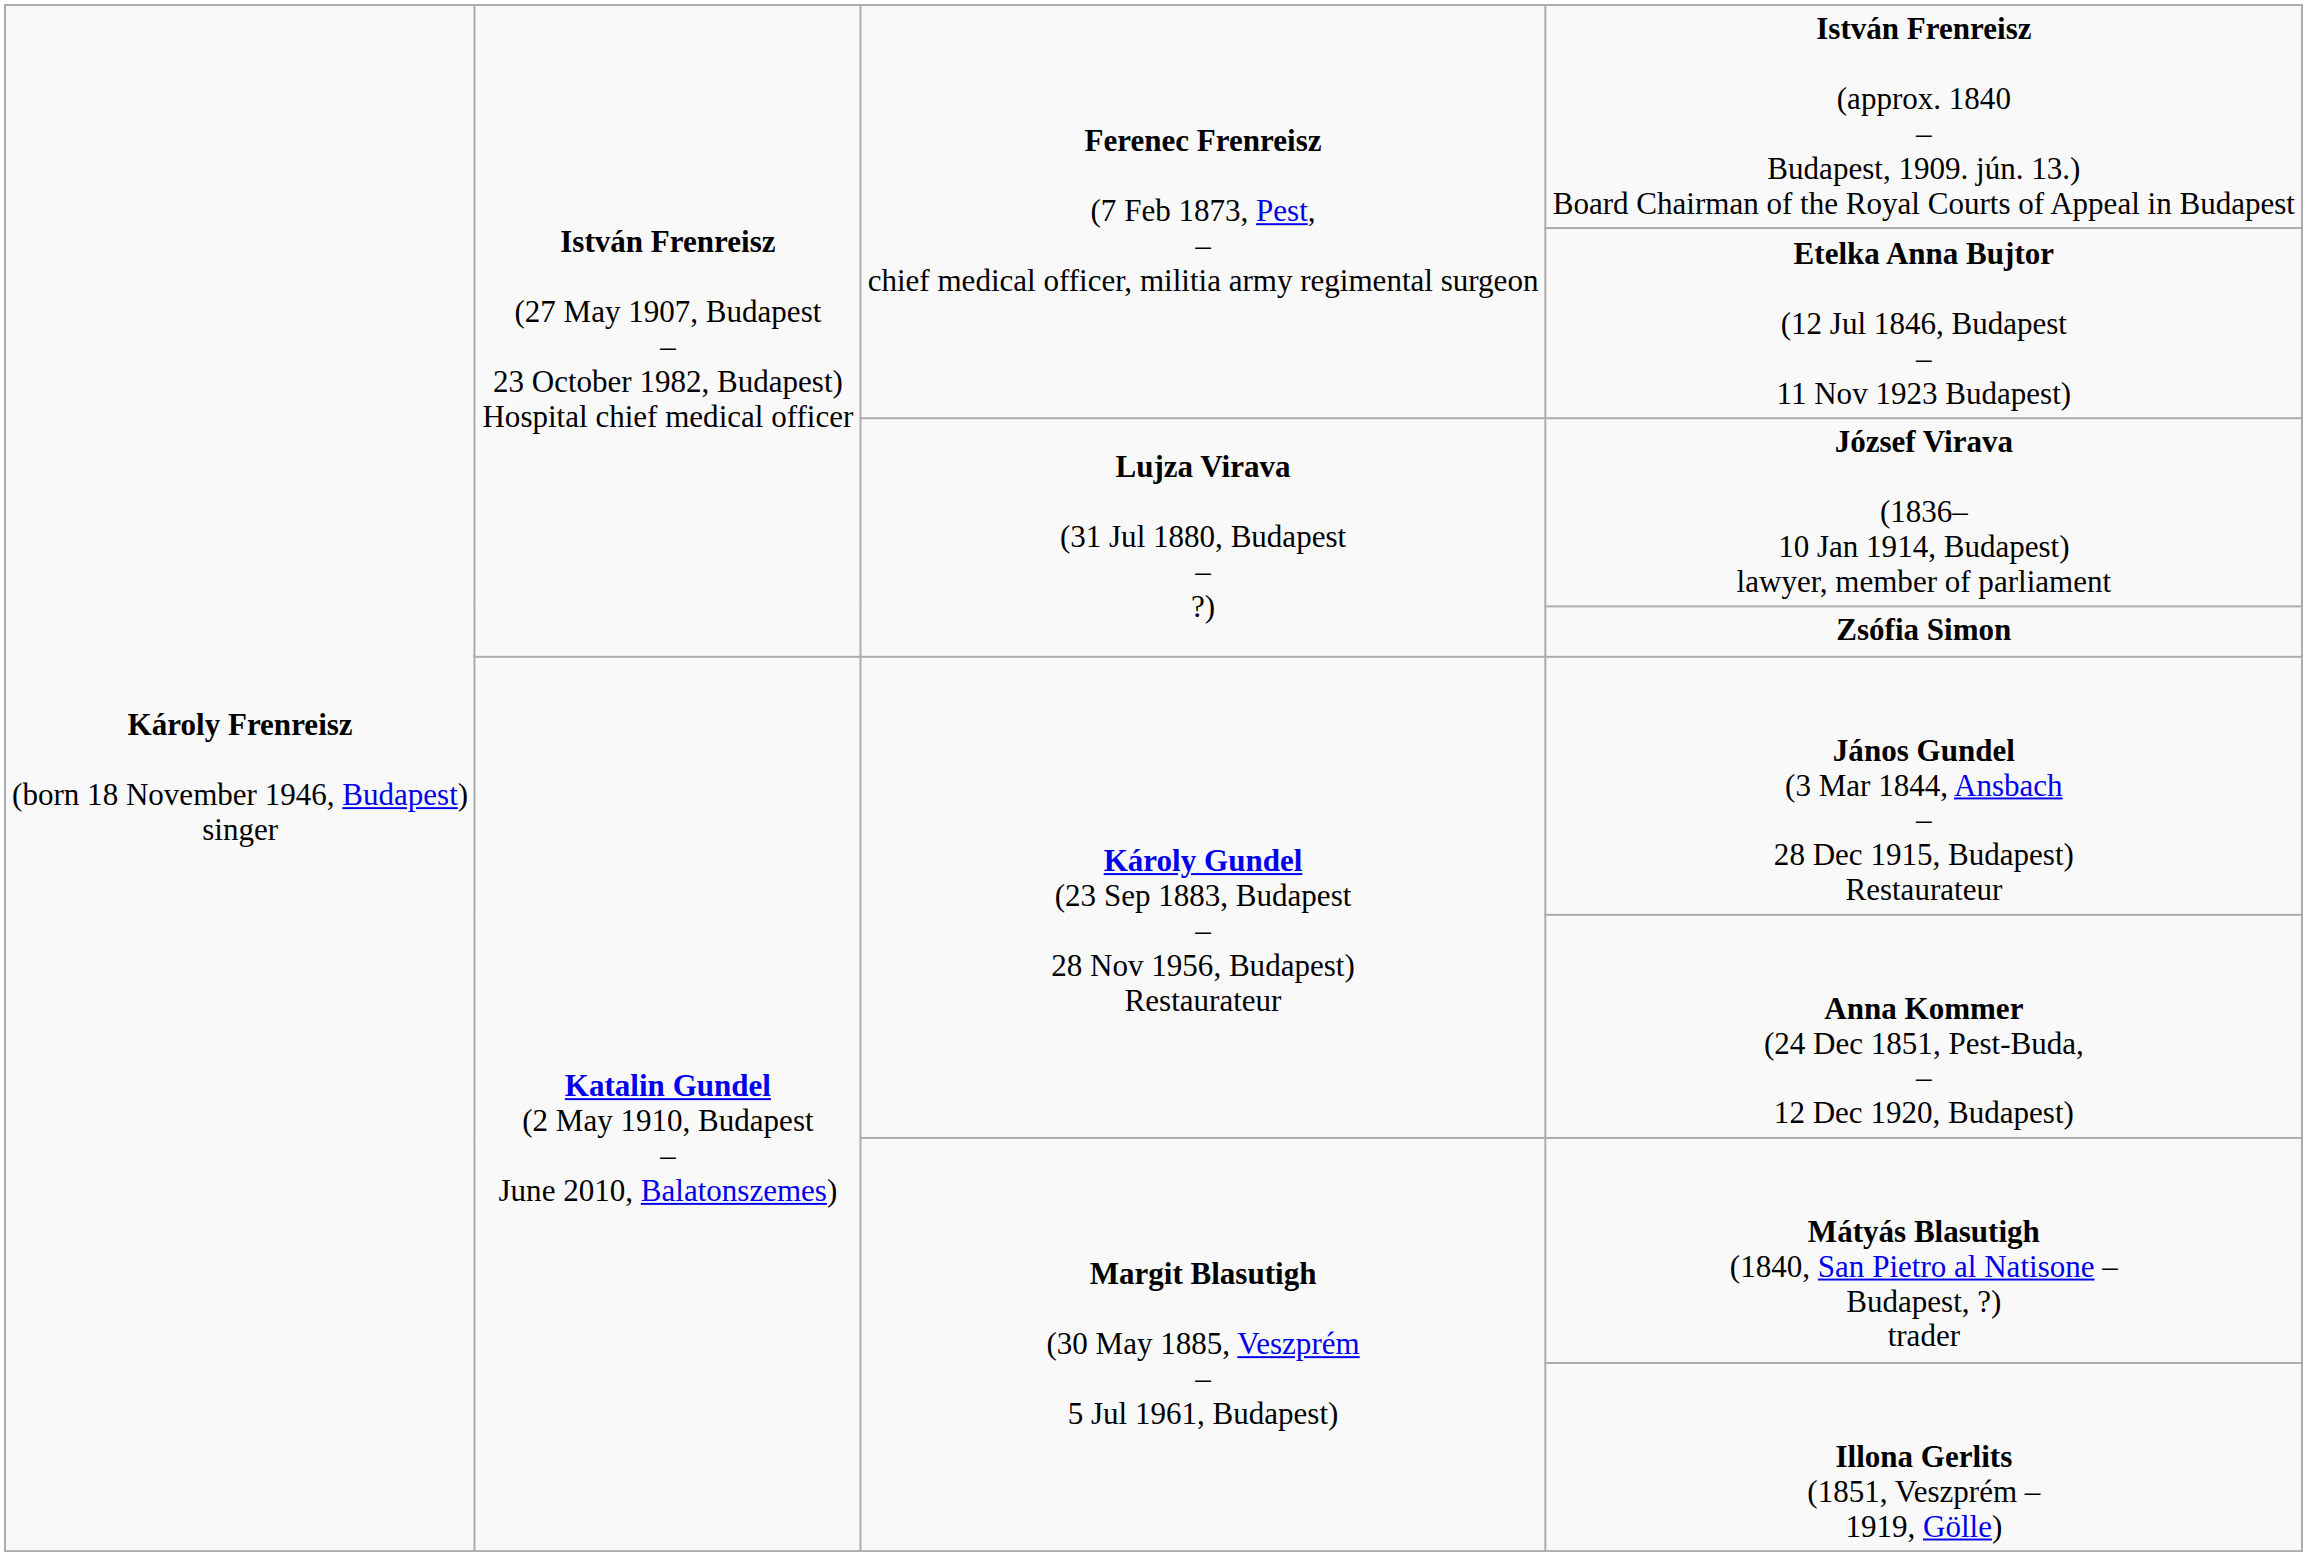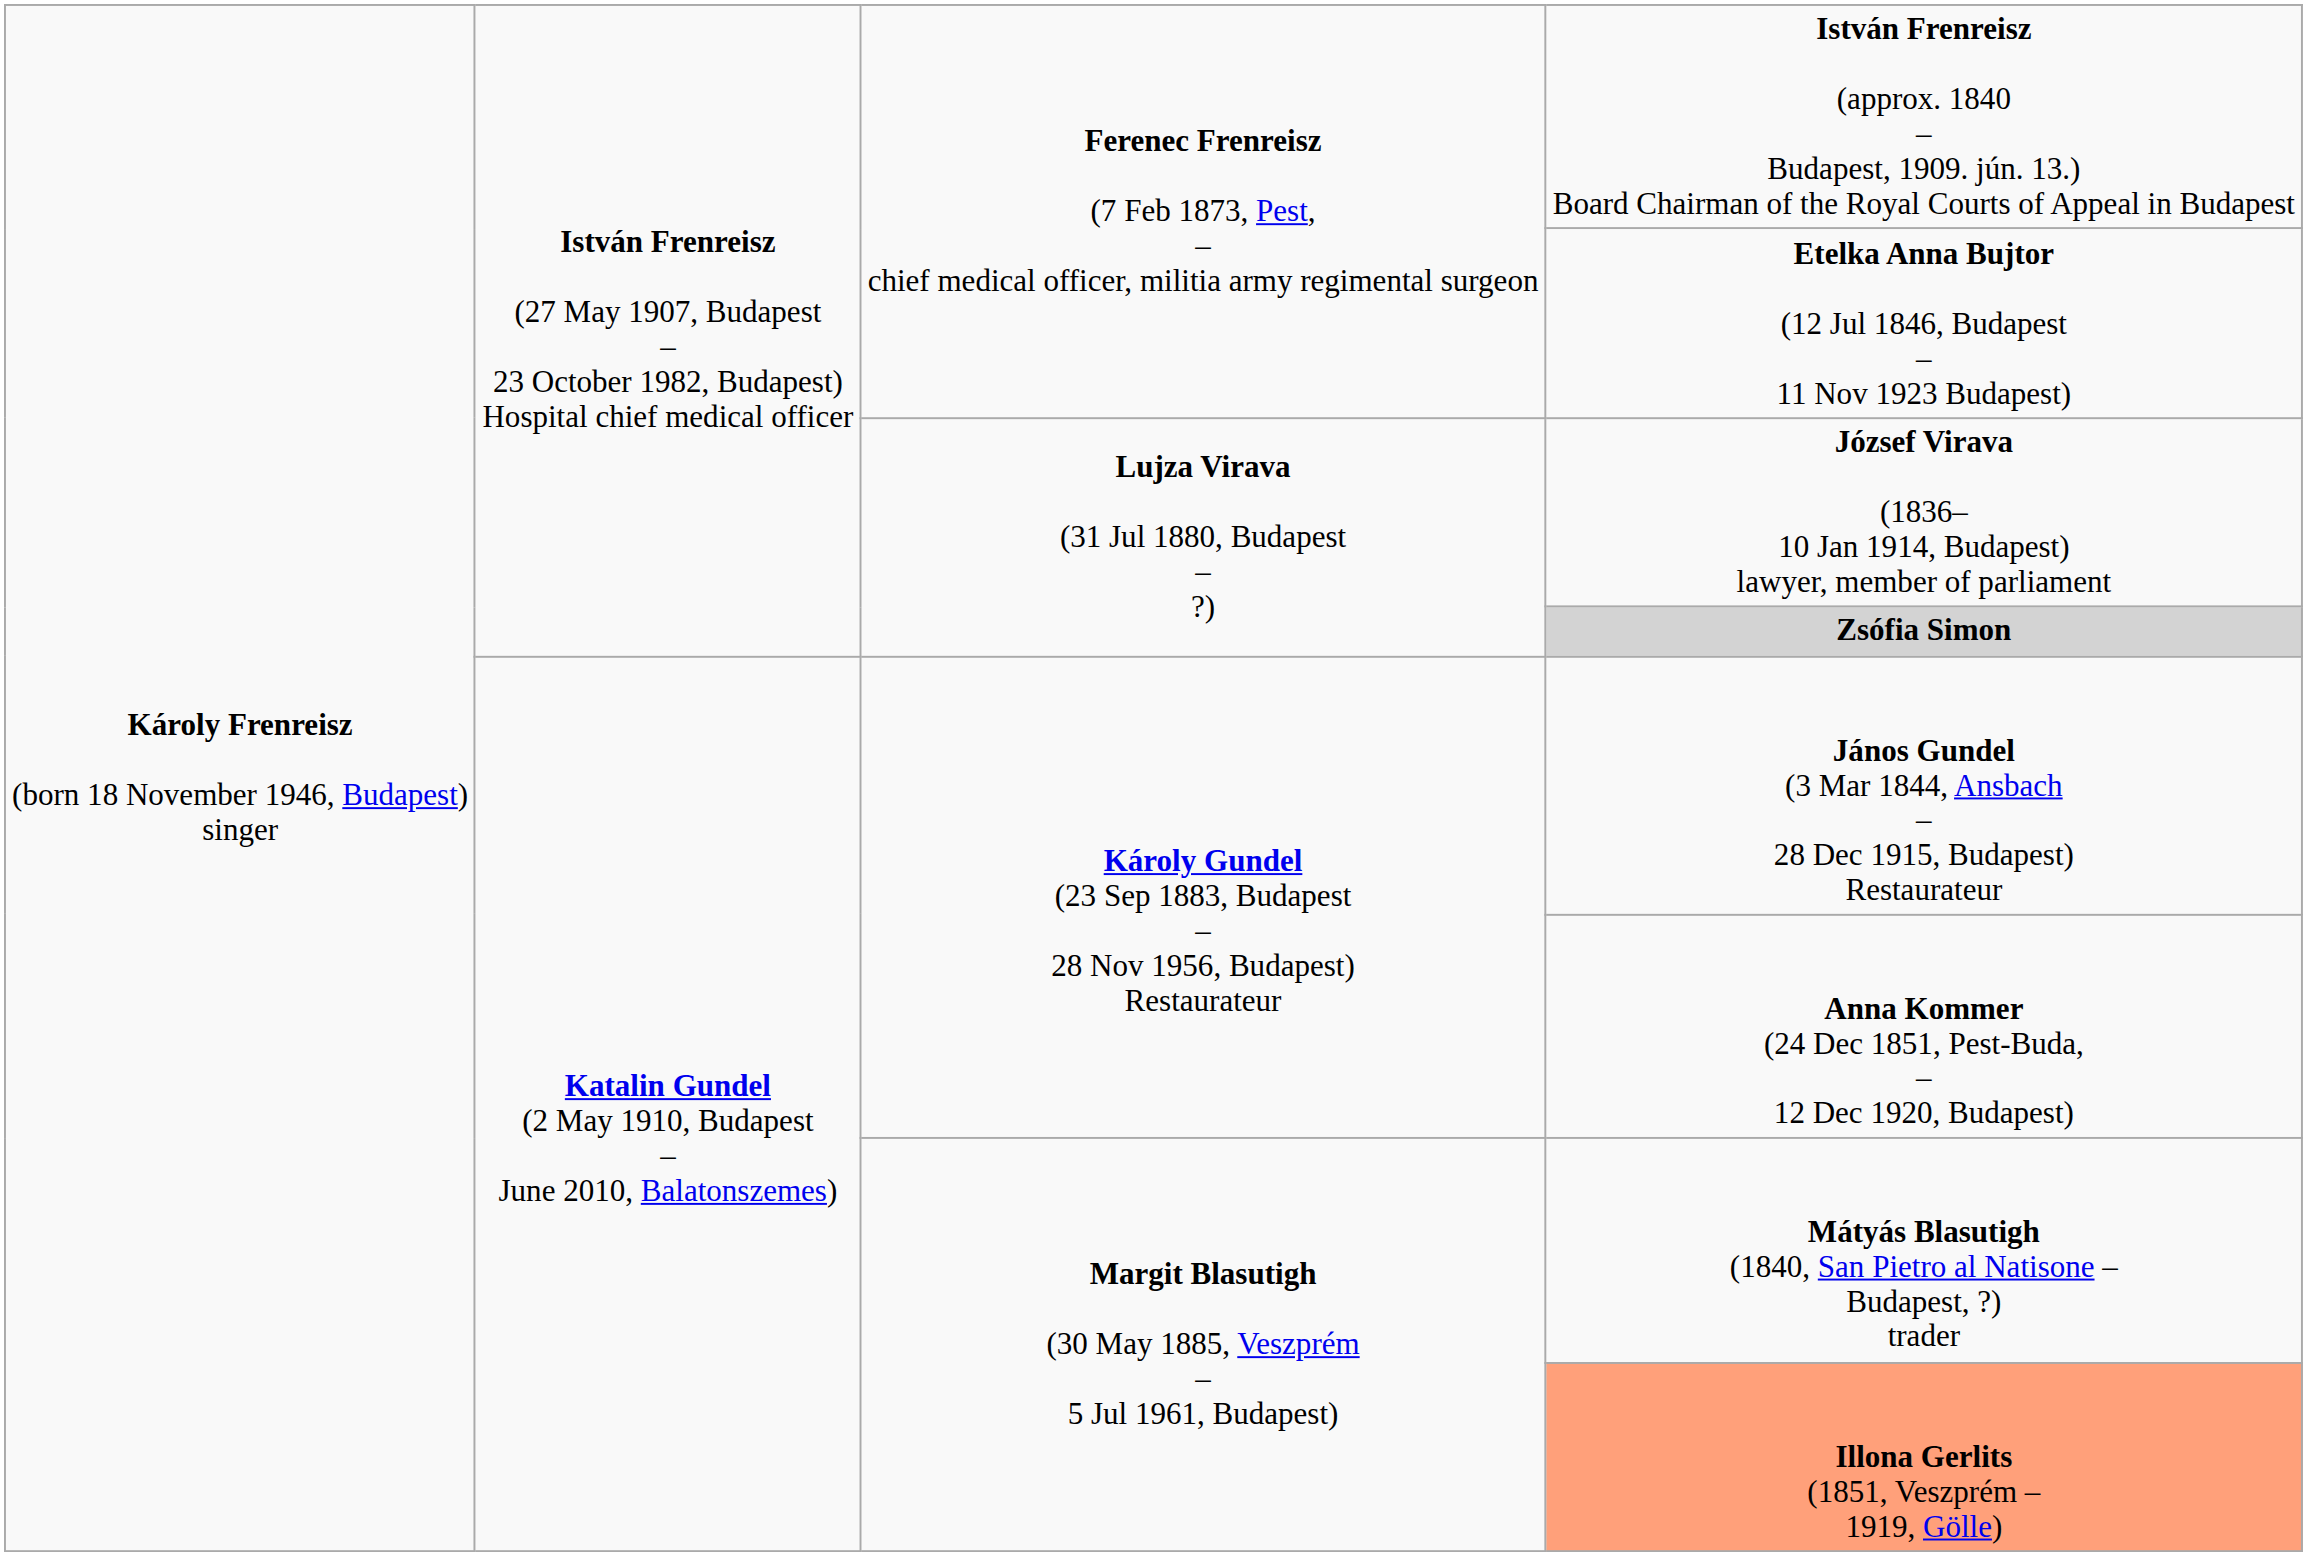Zsófia Simon | column 4: no background -> lightgrey background
Illona Gerlits (1851, Veszprém – 1919, Gölle) | column 4: no background -> lightsalmon background
